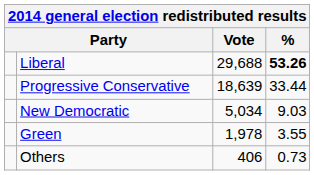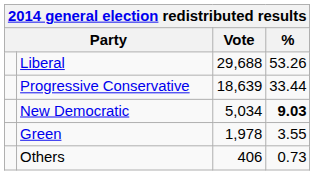Liberal | %: bold -> normal
New Democratic | %: normal -> bold
